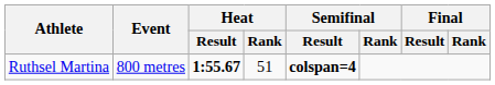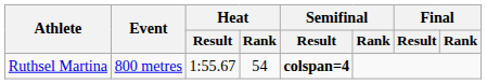Ruthsel Martina | Heat / Result: bold -> normal
Ruthsel Martina | Heat / Rank: 51 -> 54
